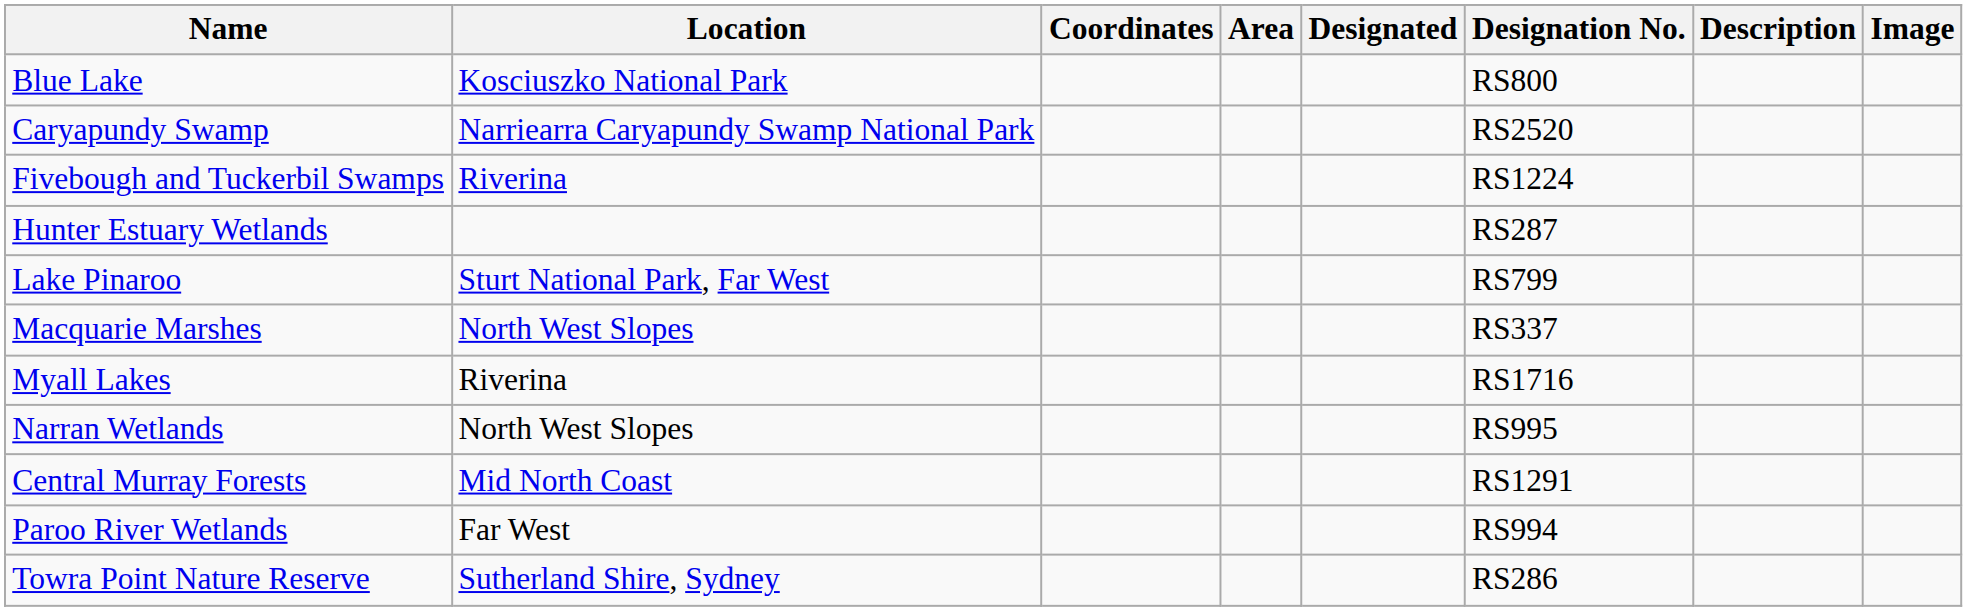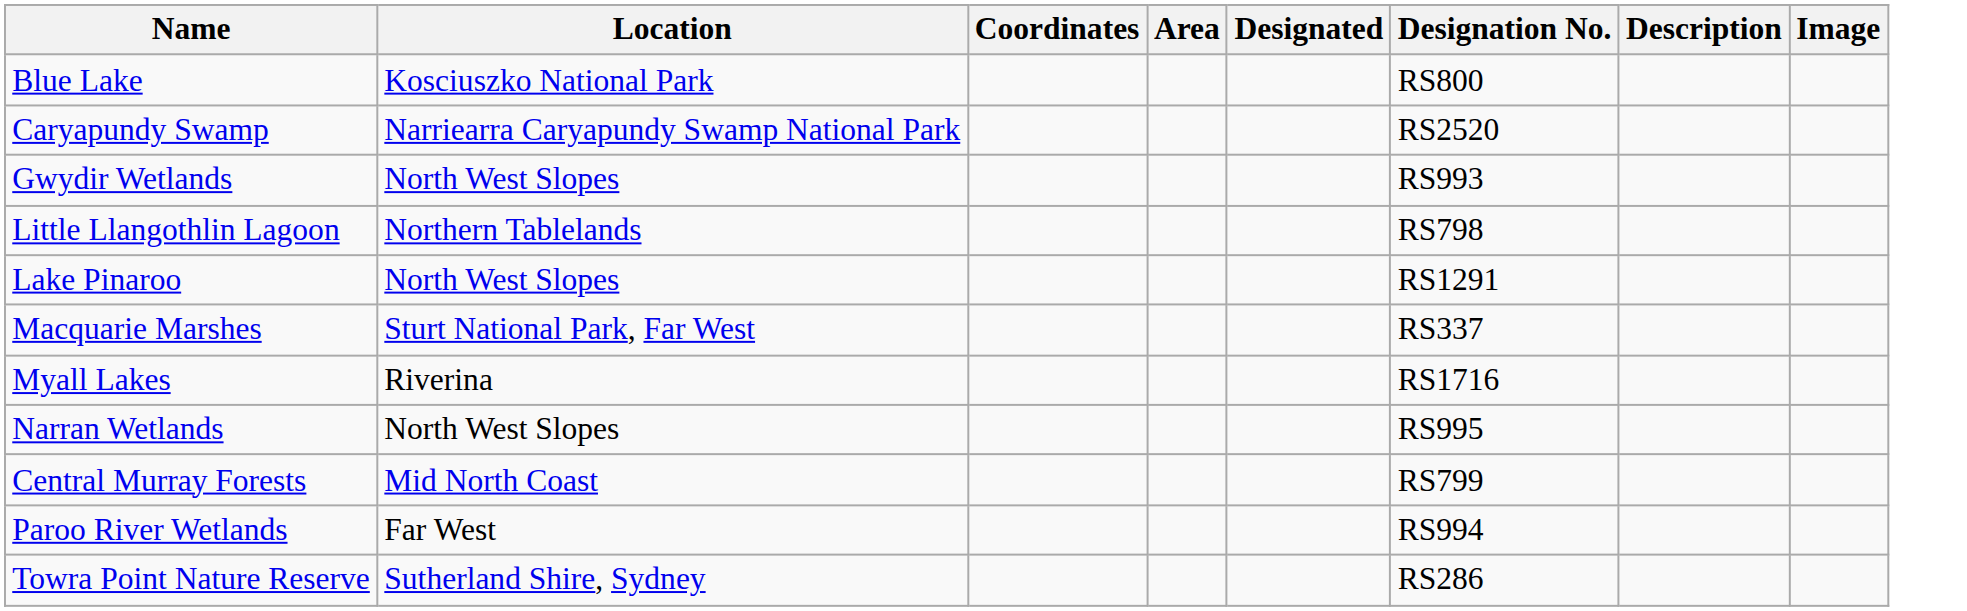- row: Fivebough and Tuckerbil Swamps | Riverina | RS1224
+ row: Gwydir Wetlands | North West Slopes | RS993
- row: Hunter Estuary Wetlands | RS287
+ row: Little Llangothlin Lagoon | Northern Tablelands | RS798
Lake Pinaroo | Location: Sturt National Park, Far West -> North West Slopes
Lake Pinaroo | Designation No.: RS799 -> RS1291
Macquarie Marshes | Location: North West Slopes -> Sturt National Park, Far West
Central Murray Forests | Designation No.: RS1291 -> RS799
